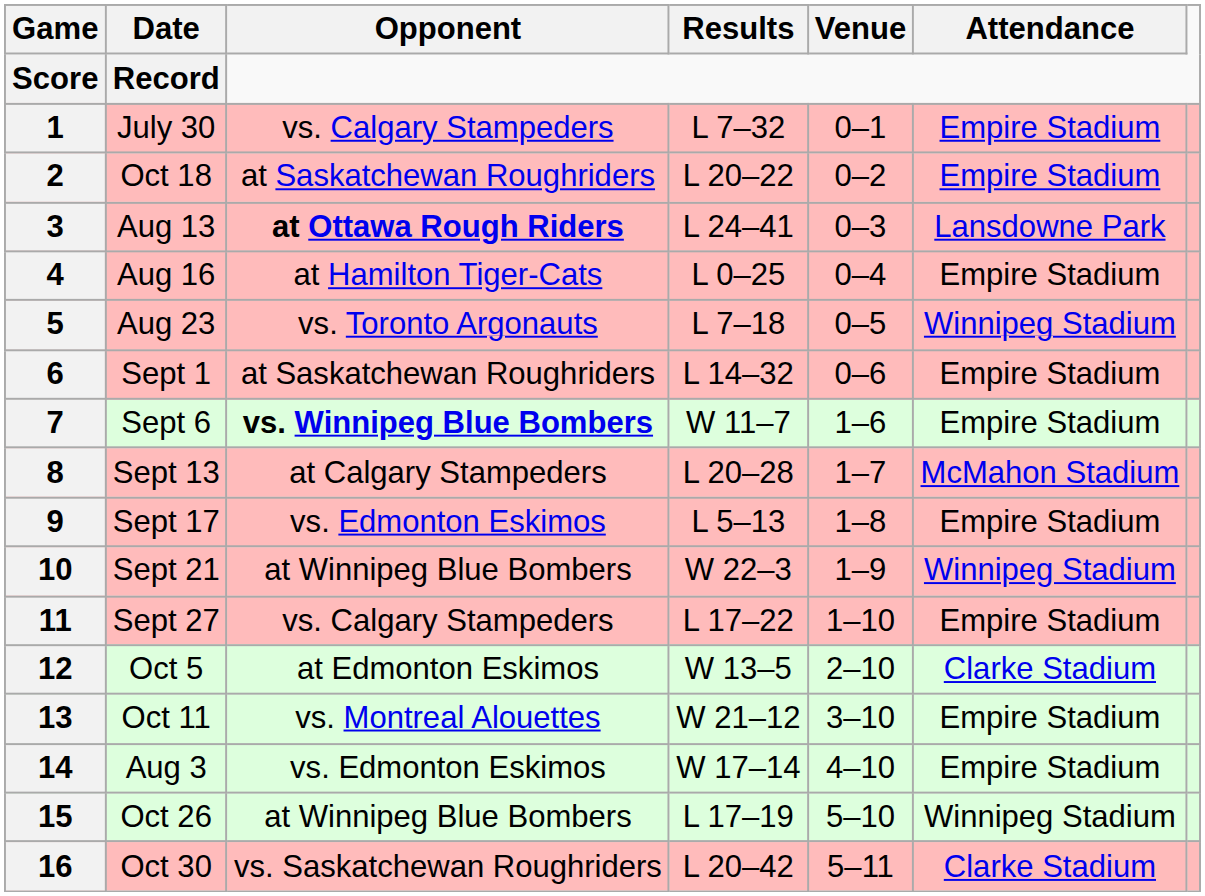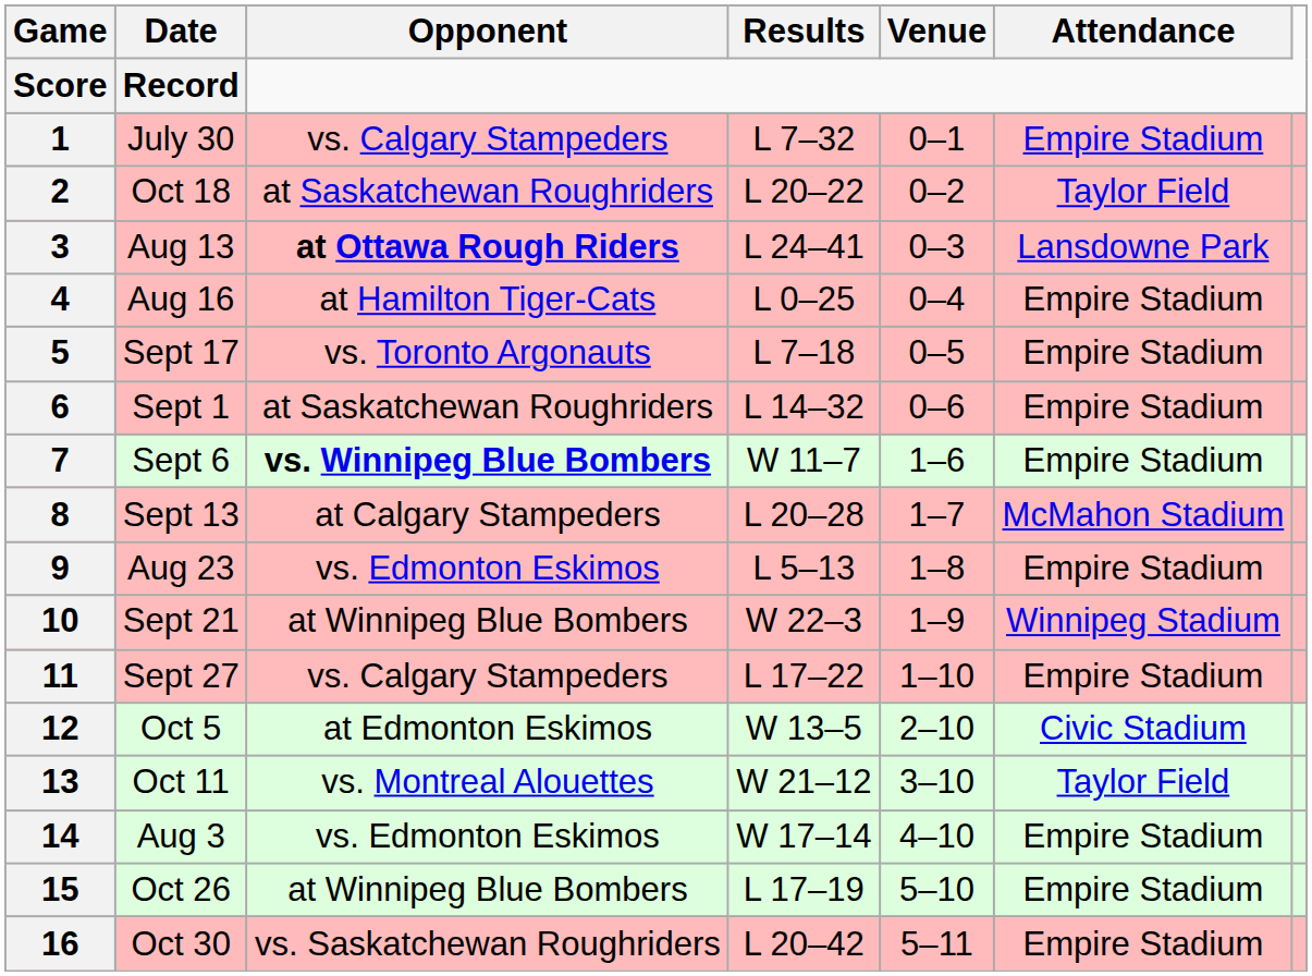2 | Attendance: Empire Stadium -> Taylor Field
5 | Date / Record: Aug 23 -> Sept 17
5 | Attendance: Winnipeg Stadium -> Empire Stadium
9 | Date / Record: Sept 17 -> Aug 23
12 | Attendance: Clarke Stadium -> Civic Stadium
13 | Attendance: Empire Stadium -> Taylor Field
15 | Attendance: Winnipeg Stadium -> Empire Stadium
16 | Attendance: Clarke Stadium -> Empire Stadium
